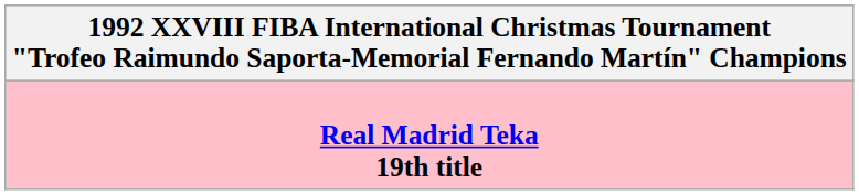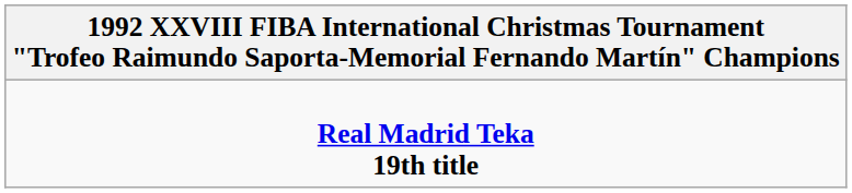row 2 | column 1: pink background -> no background
